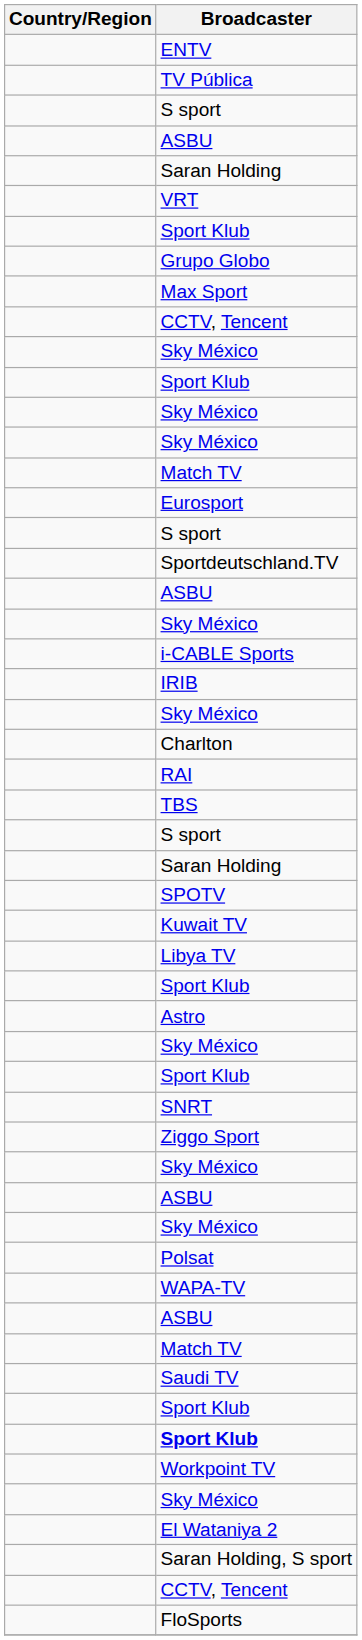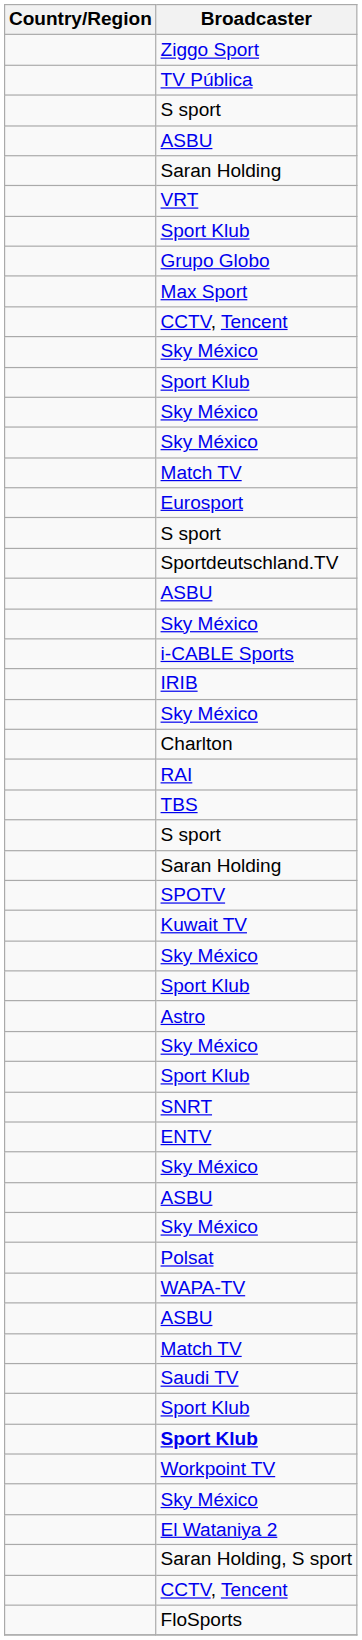row 2 | Broadcaster: ENTV -> Ziggo Sport
row 32 | Broadcaster: Libya TV -> Sky México
row 38 | Broadcaster: Ziggo Sport -> ENTV
